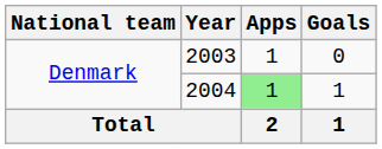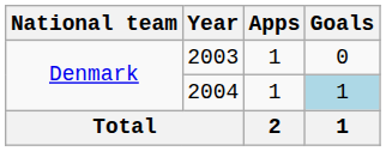2004 | Apps: lightgreen background -> no background
2004 | Goals: no background -> lightblue background
